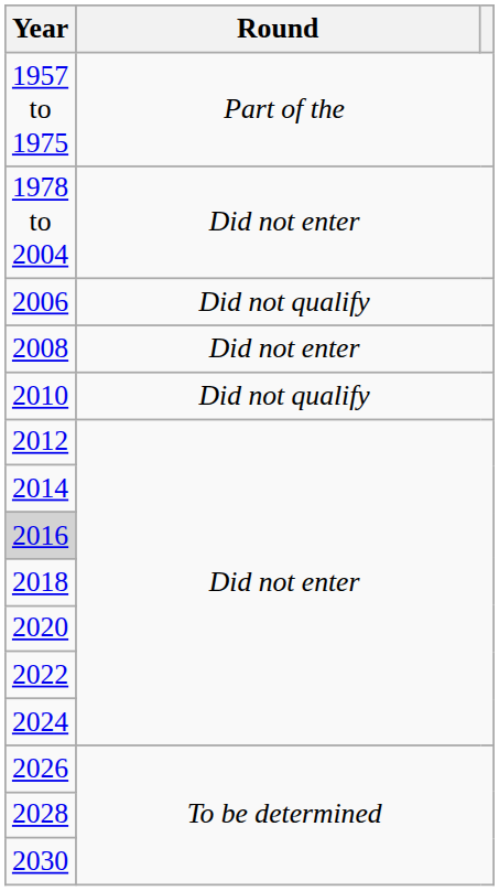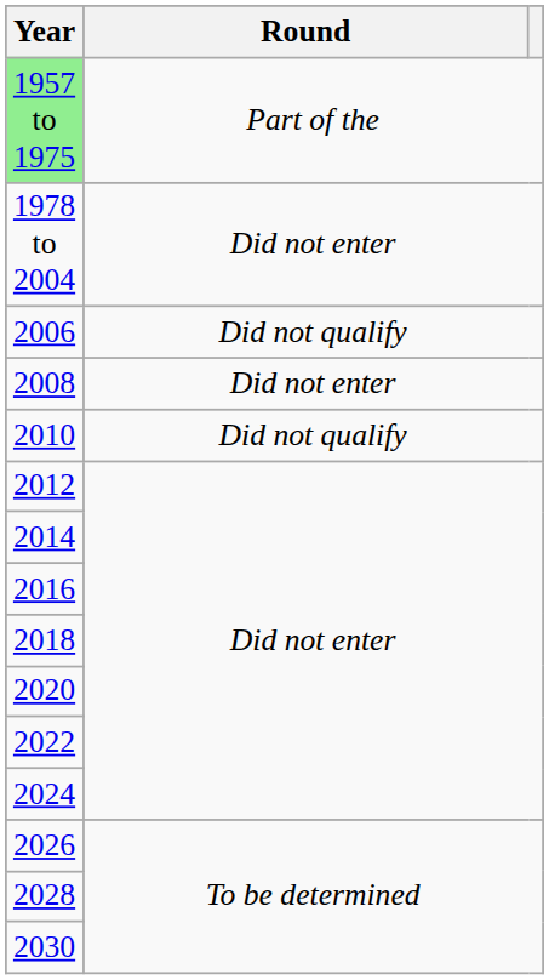1957 to 1975 | Year: no background -> lightgreen background
2016 | Year: lightgrey background -> no background
